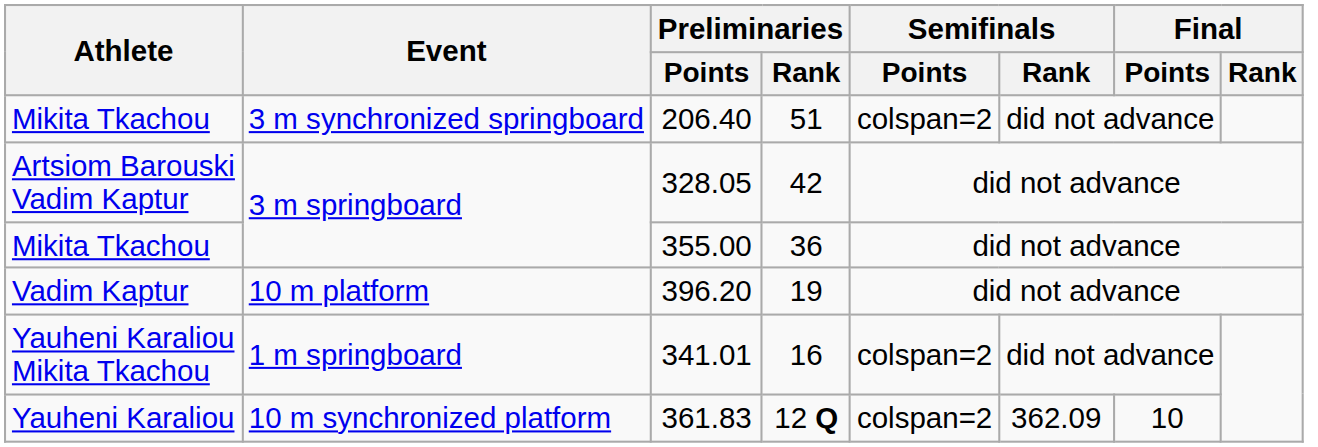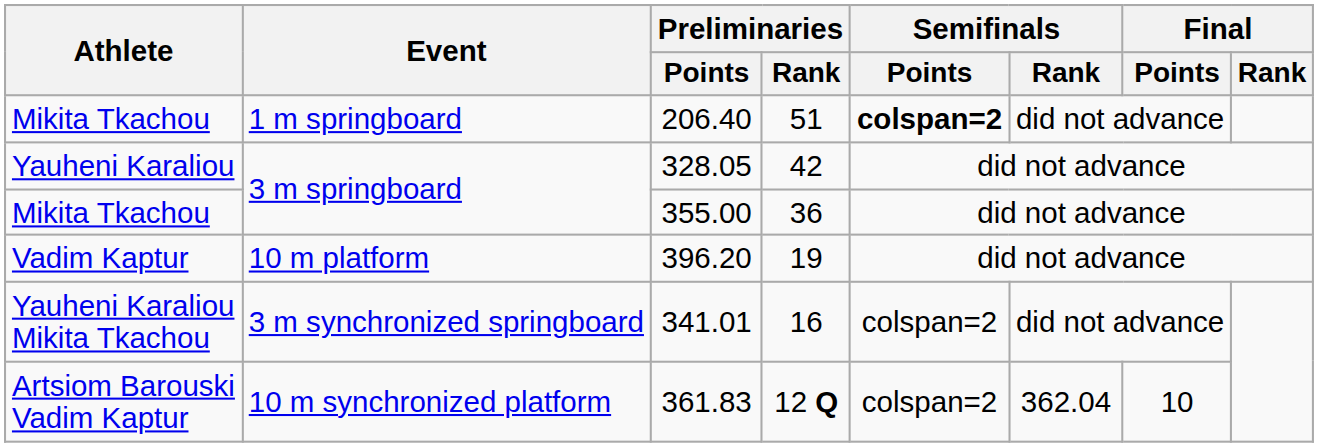206.40 | Event: 3 m synchronized springboard -> 1 m springboard
206.40 | Semifinals / Points: normal -> bold
328.05 | Athlete: Artsiom Barouski Vadim Kaptur -> Yauheni Karaliou
341.01 | Event: 1 m springboard -> 3 m synchronized springboard
361.83 | Athlete: Yauheni Karaliou -> Artsiom Barouski Vadim Kaptur
361.83 | Semifinals / Rank: 362.09 -> 362.04
